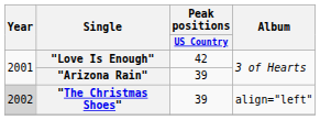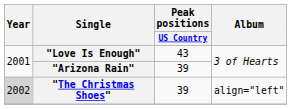"Love Is Enough" | Peak positions / US Country: 42 -> 43
